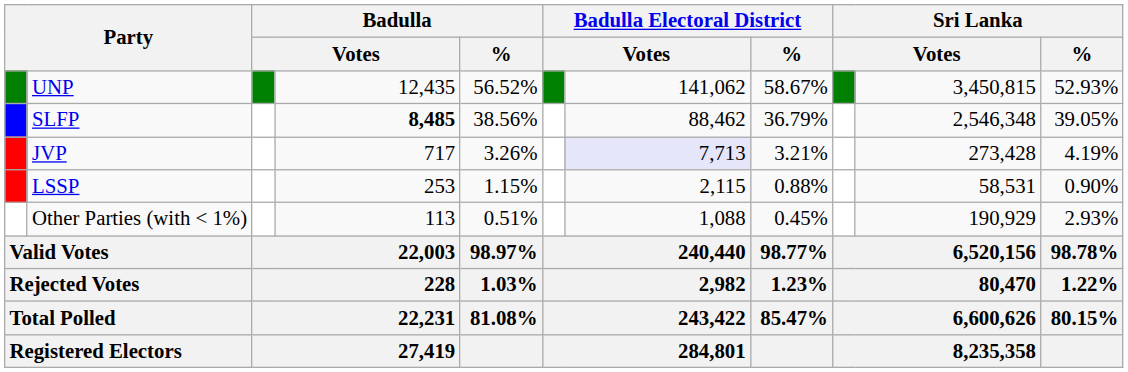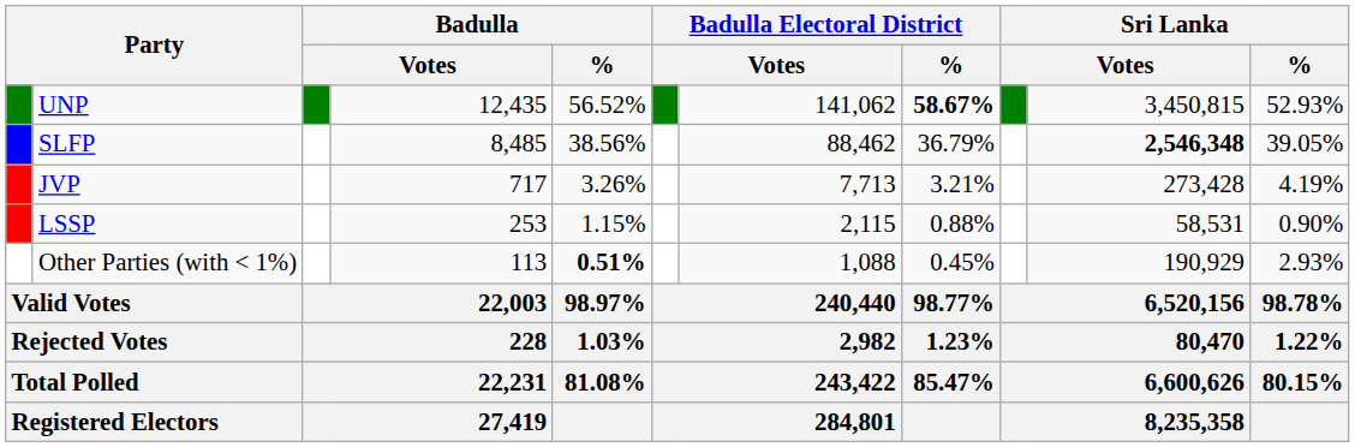UNP | Badulla Electoral District / %: normal -> bold
SLFP | column 4: bold -> normal
SLFP | column 10: normal -> bold
JVP | column 7: lavender background -> no background
Other Parties (with < 1%) | Badulla / %: normal -> bold
